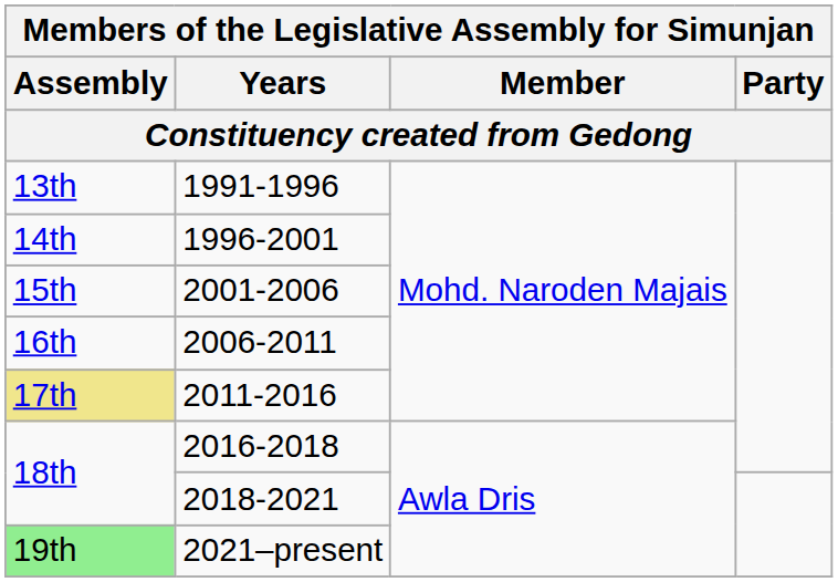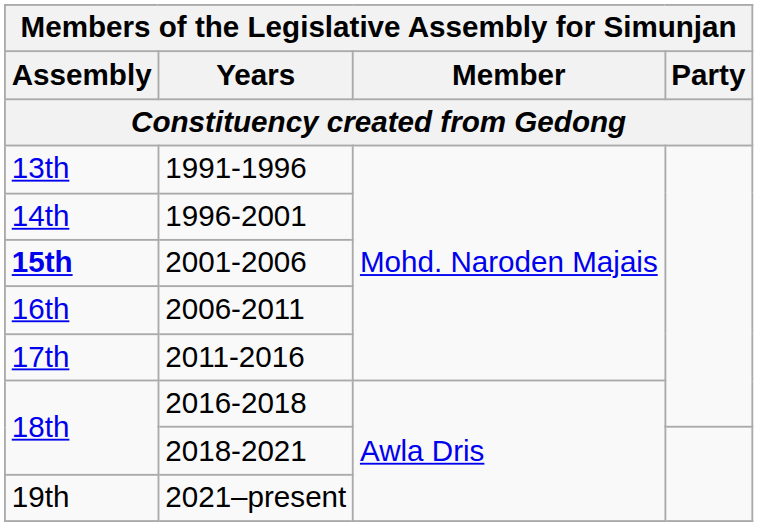2001-2006 | Assembly: normal -> bold
2011-2016 | Assembly: khaki background -> no background
2021–present | Assembly: lightgreen background -> no background
